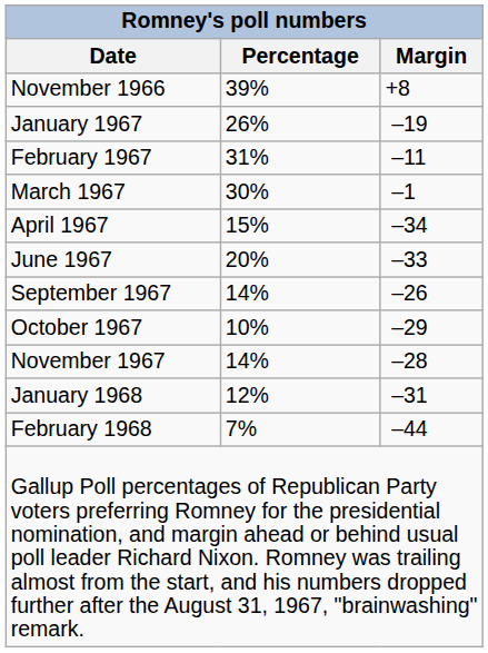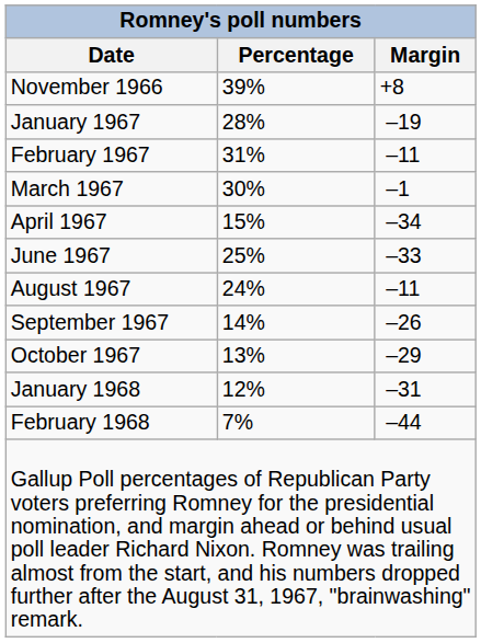January 1967 | Percentage: 26% -> 28%
June 1967 | Percentage: 20% -> 25%
+ row: August 1967 | 24% | –11
October 1967 | Percentage: 10% -> 13%
- row: November 1967 | 14% | –28
